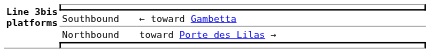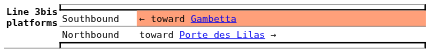Southbound | column 3: no background -> lightsalmon background
